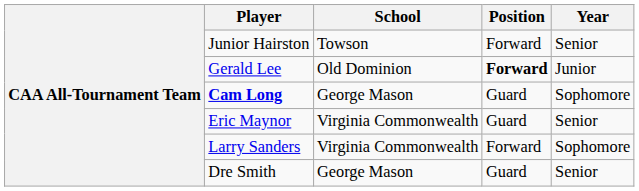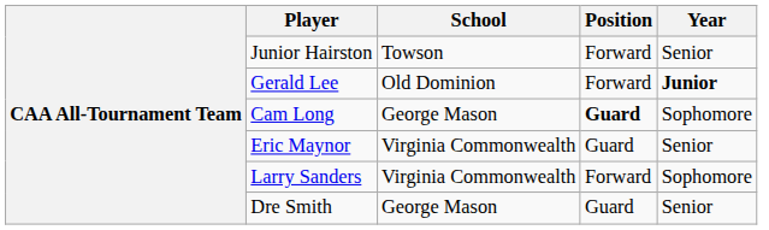row 3 | Position: bold -> normal
row 3 | Year: normal -> bold
row 4 | Player: bold -> normal
row 4 | Position: normal -> bold
